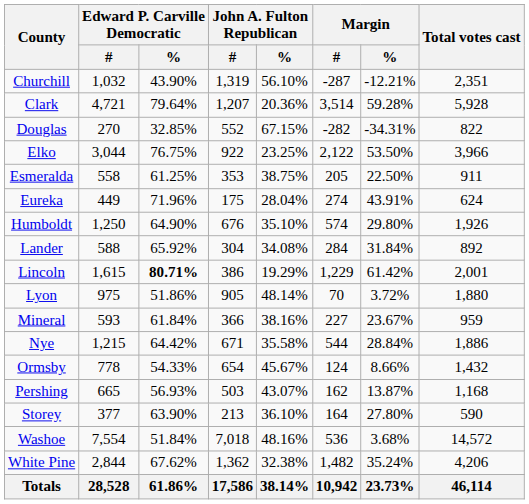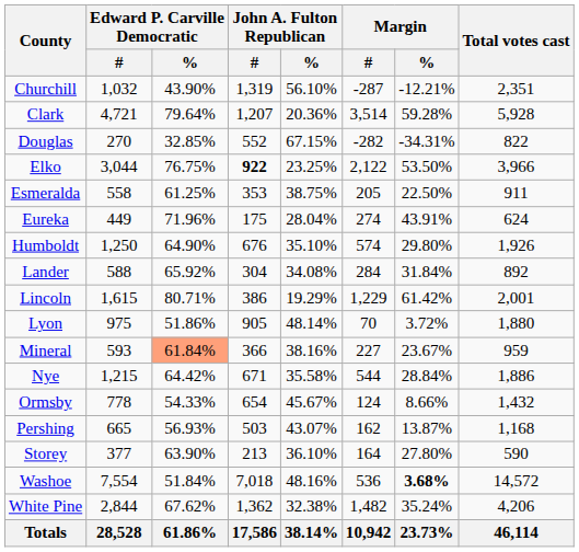Elko | John A. Fulton Republican / #: normal -> bold
Lincoln | Edward P. Carville Democratic / %: bold -> normal
Mineral | Edward P. Carville Democratic / %: no background -> lightsalmon background
Washoe | Margin / %: normal -> bold
